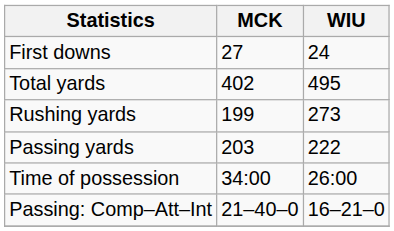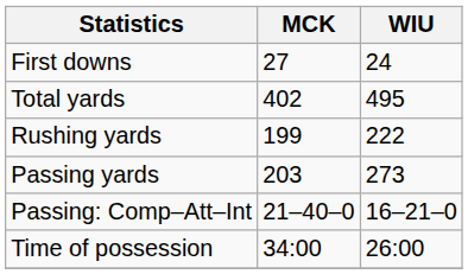Rushing yards | WIU: 273 -> 222
Passing yards | WIU: 222 -> 273
rows swapped: Passing: Comp–Att–Int <-> Time of possession
